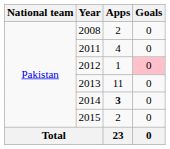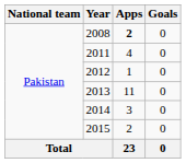2008 | Apps: normal -> bold
2012 | Goals: pink background -> no background
2014 | Apps: bold -> normal
